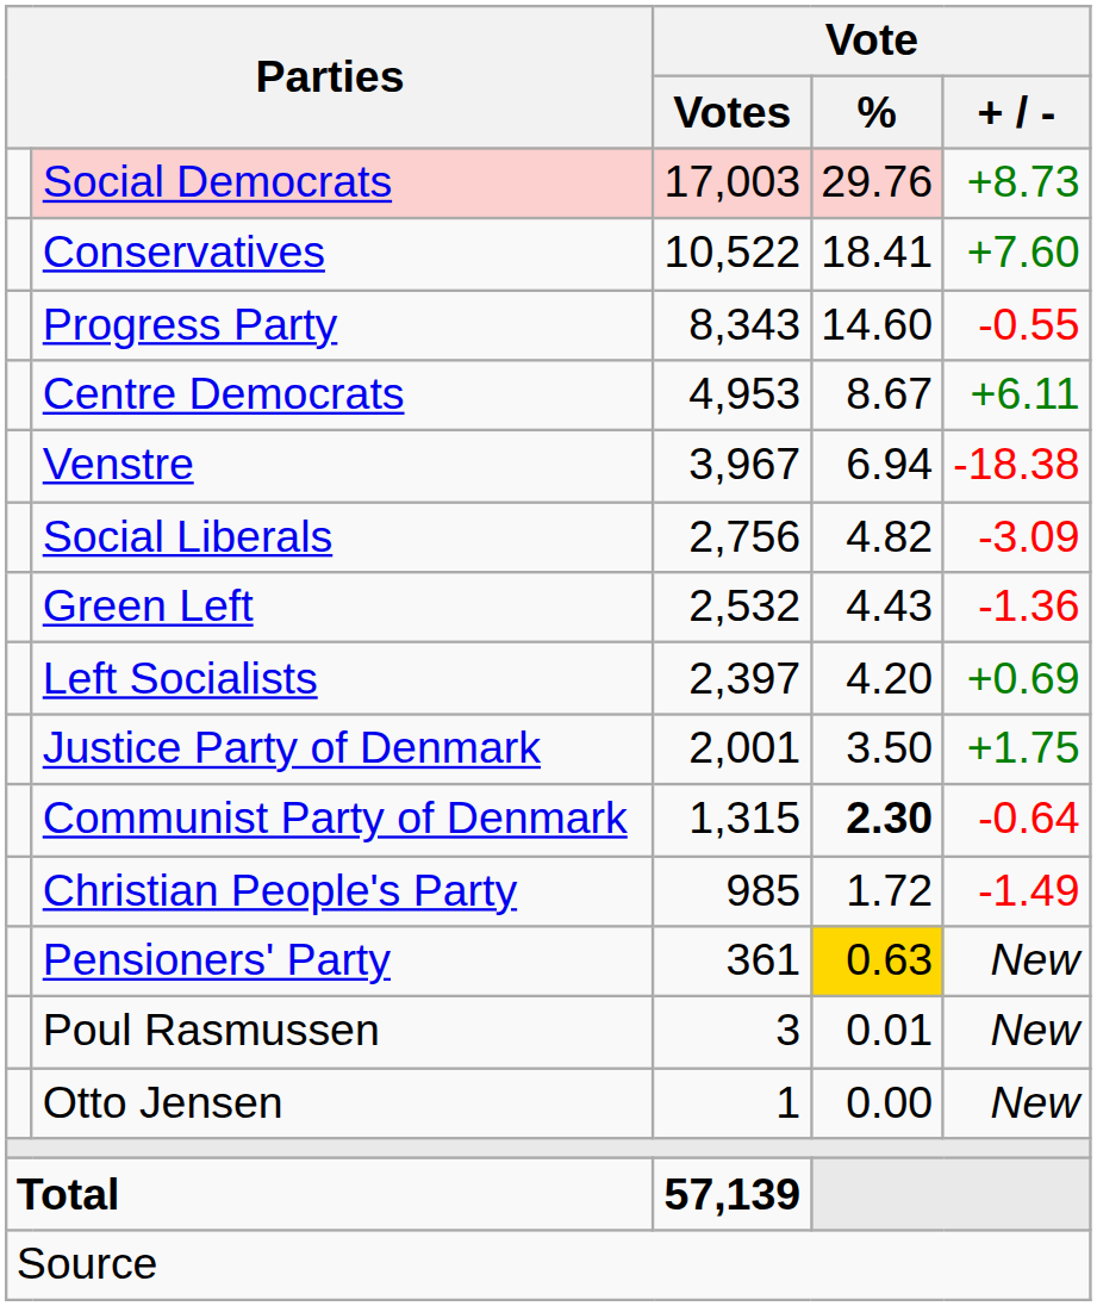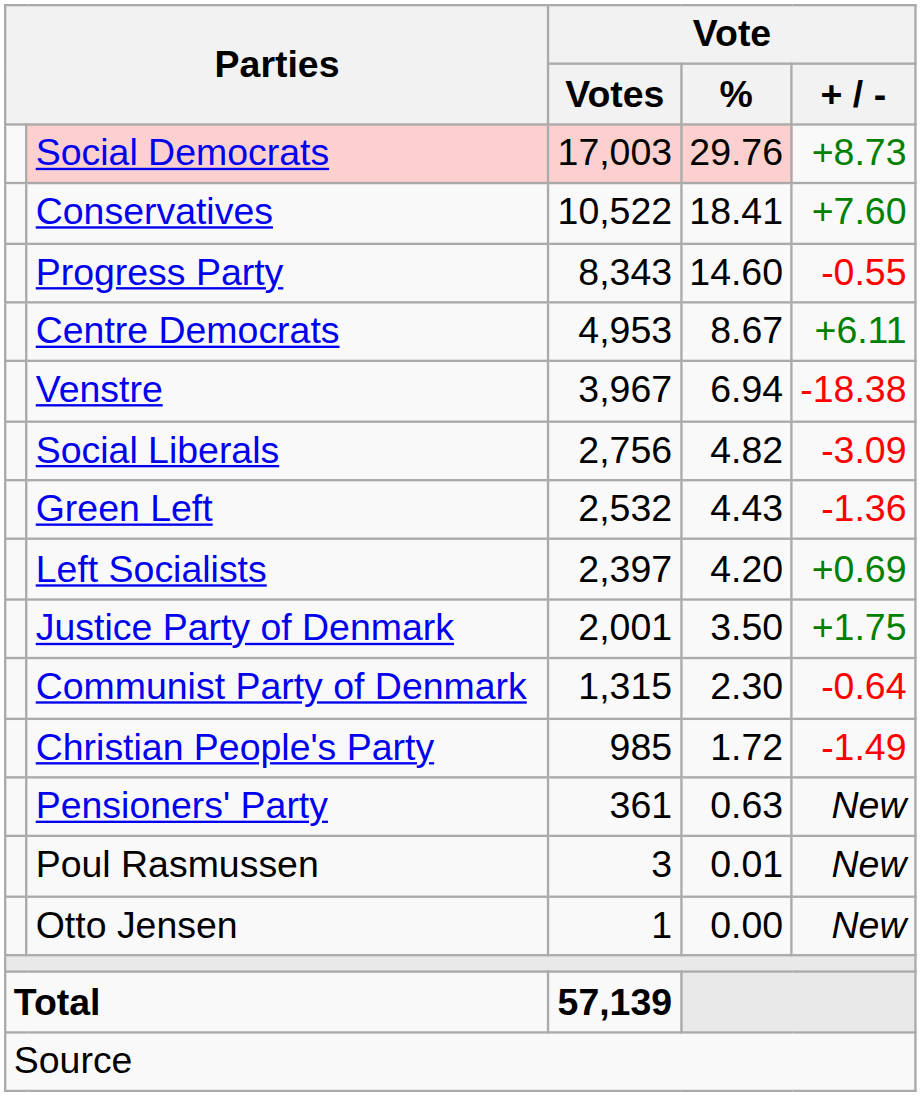Communist Party of Denmark | Vote / %: bold -> normal
Pensioners' Party | Vote / %: gold background -> no background
